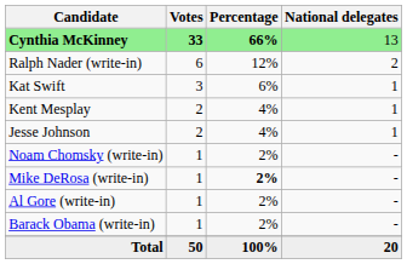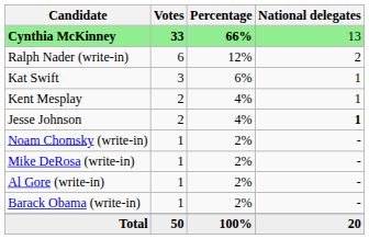Jesse Johnson | National delegates: normal -> bold
Mike DeRosa (write-in) | Percentage: bold -> normal
